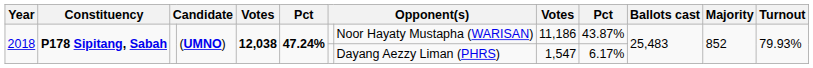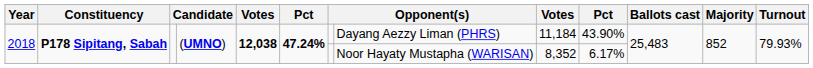row 2 | column 8: Noor Hayaty Mustapha (WARISAN) -> Dayang Aezzy Liman (PHRS)
row 2 | column 9: 11,186 -> 11,184
row 2 | column 10: 43.87% -> 43.90%
row 3 | column 8: Dayang Aezzy Liman (PHRS) -> Noor Hayaty Mustapha (WARISAN)
row 3 | column 9: 1,547 -> 8,352
